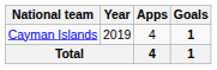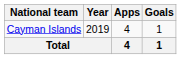Cayman Islands | Goals: bold -> normal
